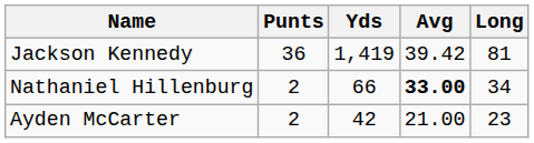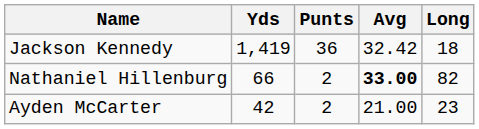columns swapped: Punts <-> Yds
Jackson Kennedy | Avg: 39.42 -> 32.42
Jackson Kennedy | Long: 81 -> 18
Nathaniel Hillenburg | Long: 34 -> 82
